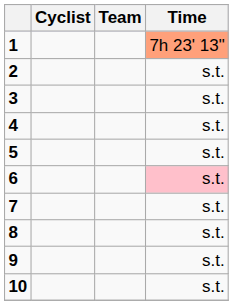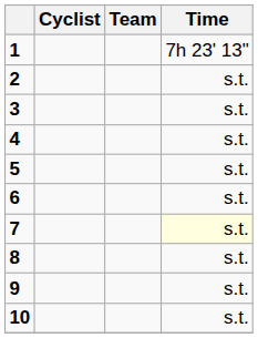1 | Time: lightsalmon background -> no background
6 | Time: pink background -> no background
7 | Time: no background -> lightyellow background
